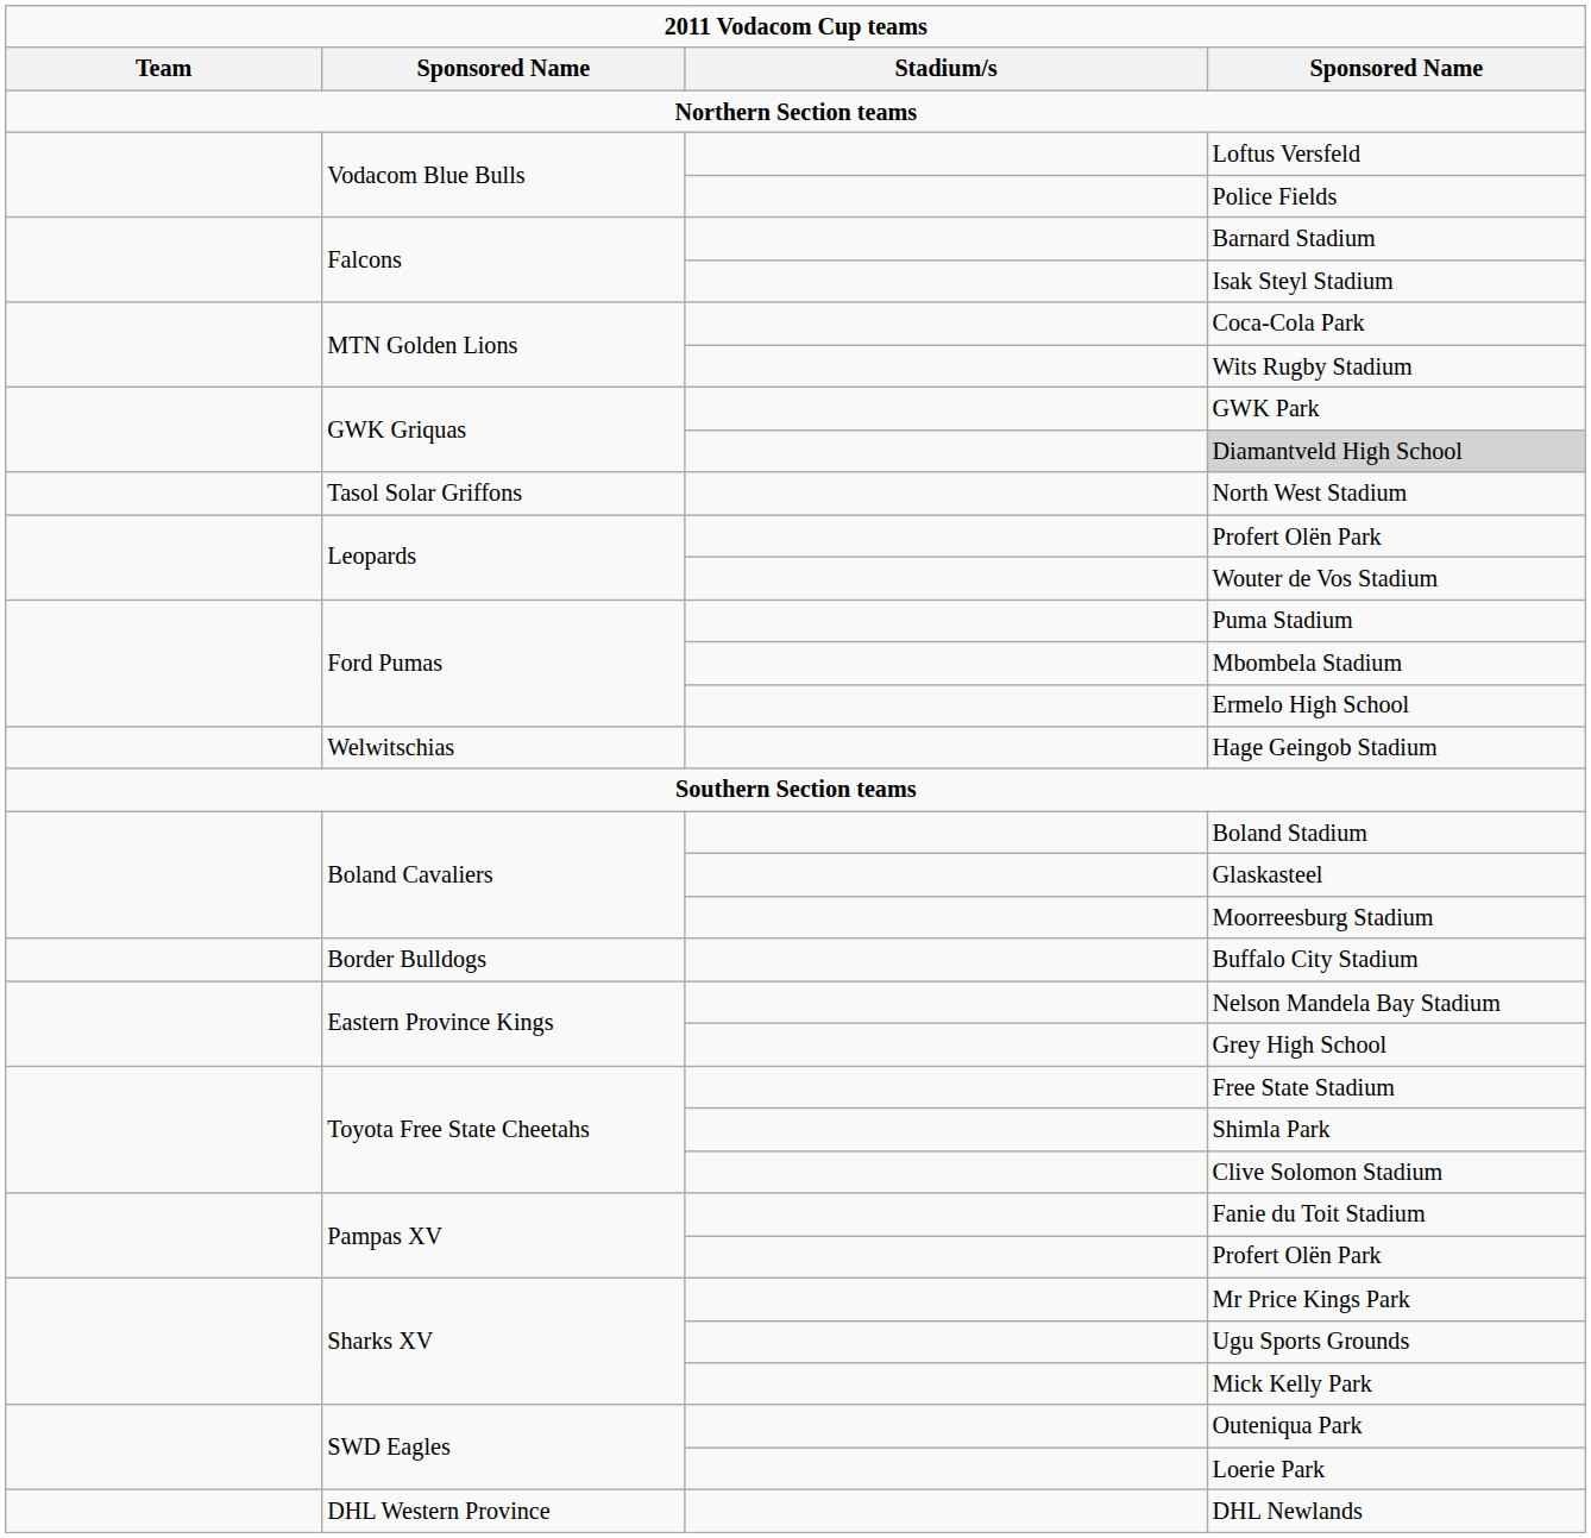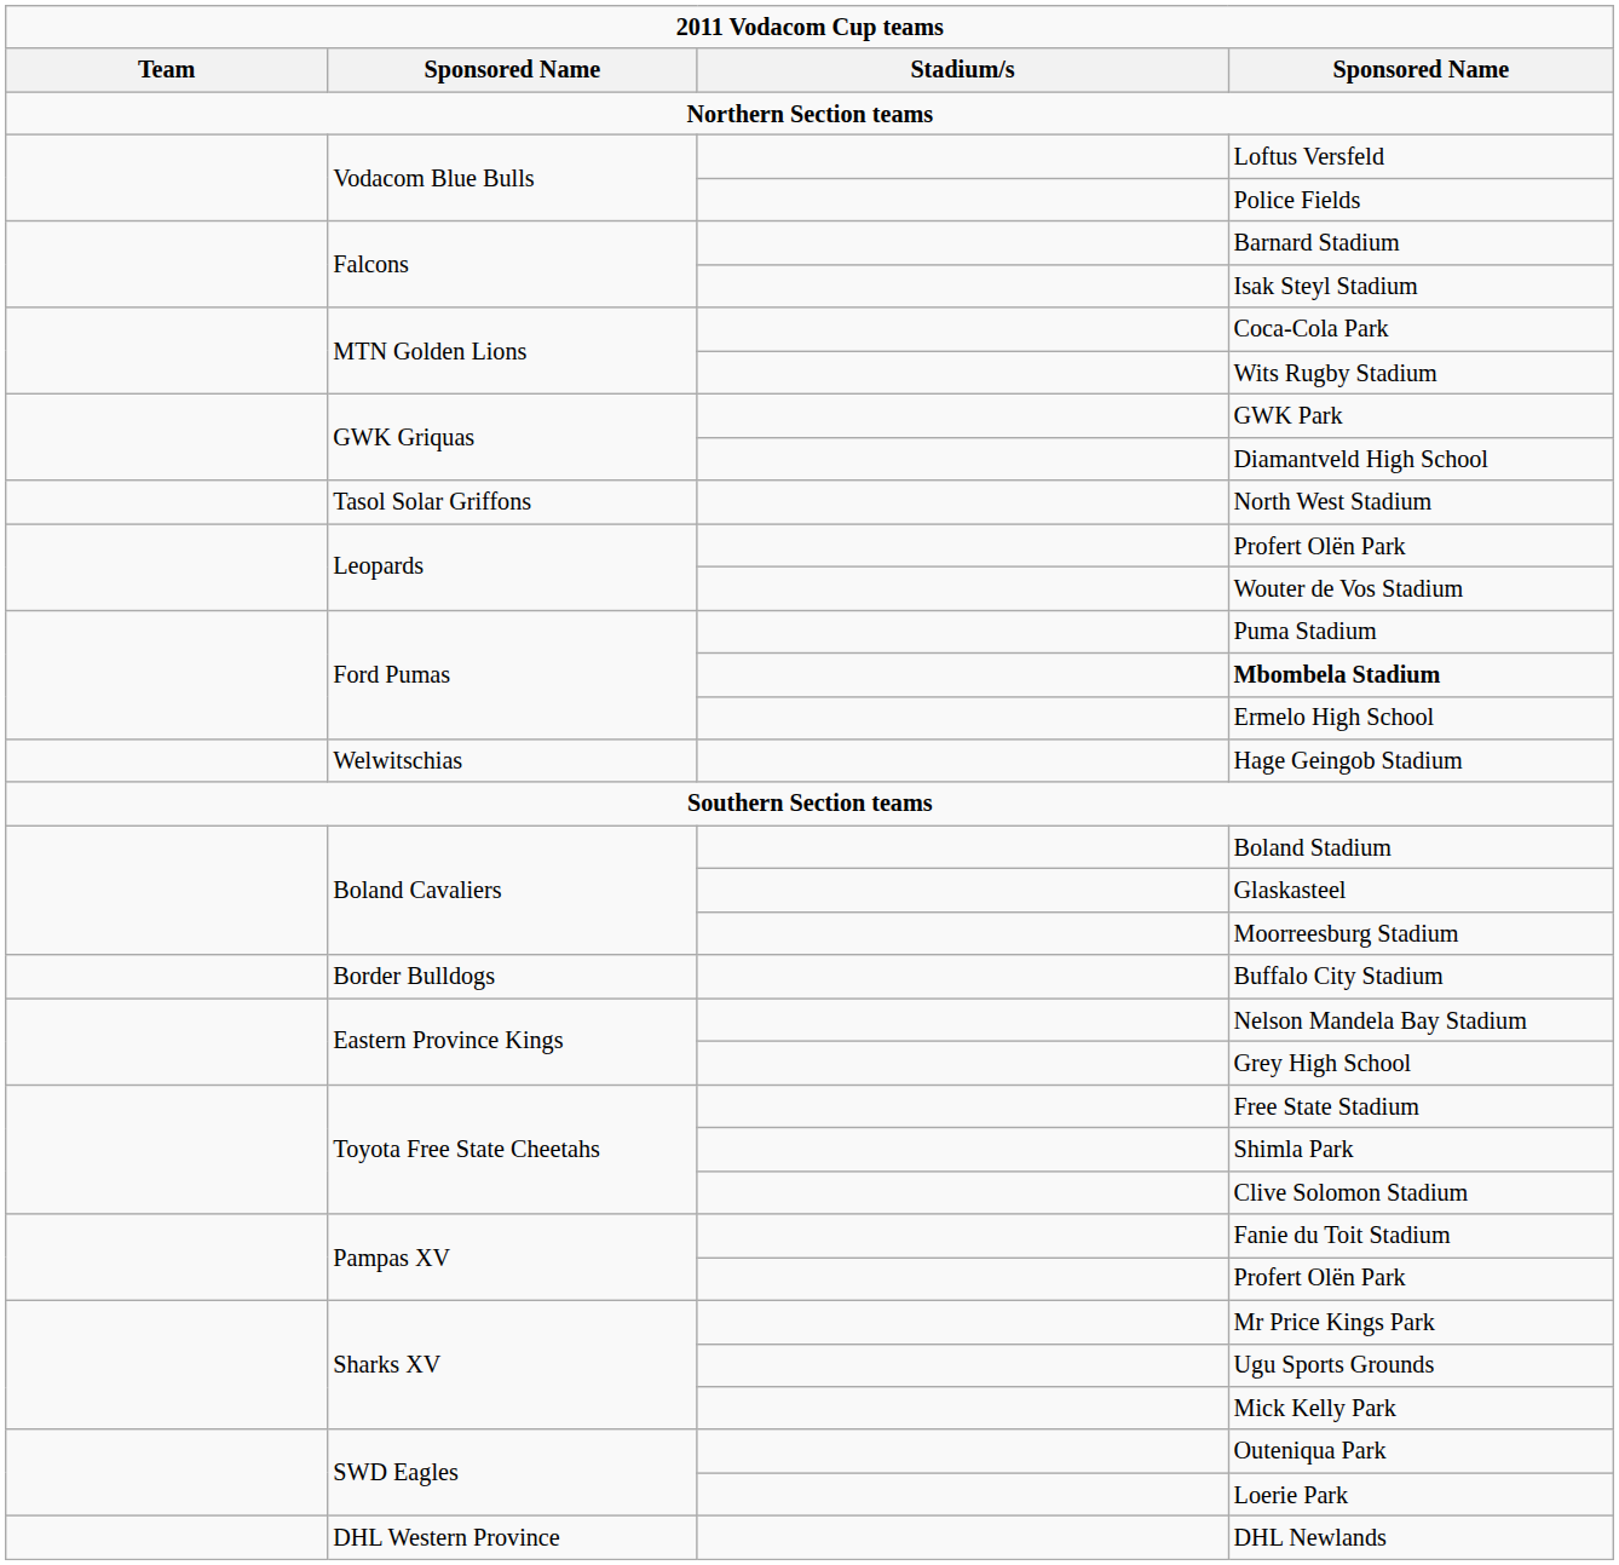Diamantveld High School | column 4: lightgrey background -> no background
Mbombela Stadium | column 4: normal -> bold
